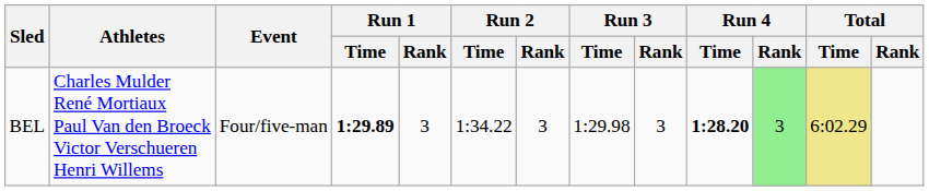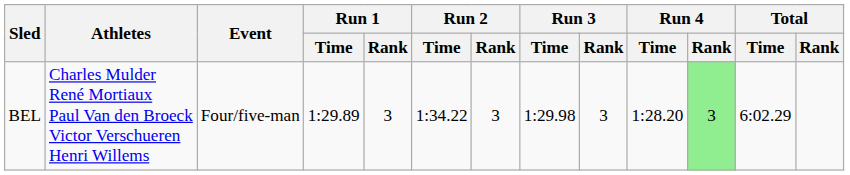BEL | Run 1 / Time: bold -> normal
BEL | Run 4 / Time: bold -> normal
BEL | Total / Time: khaki background -> no background
